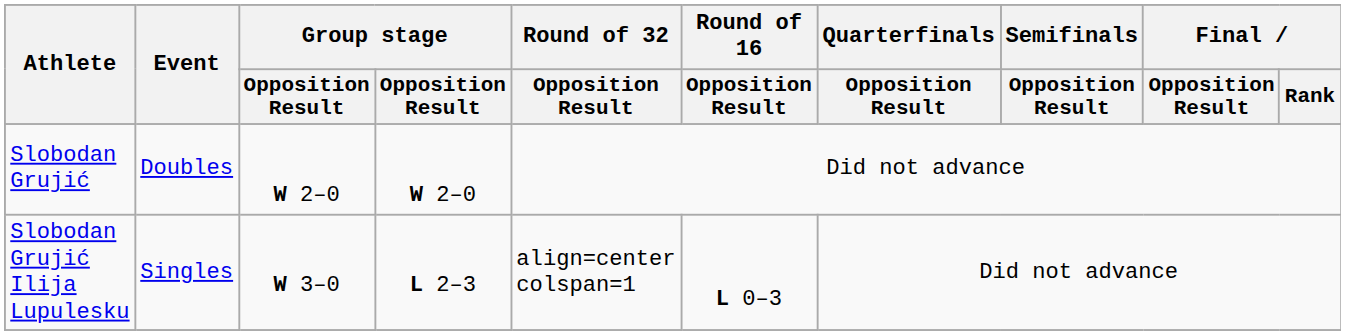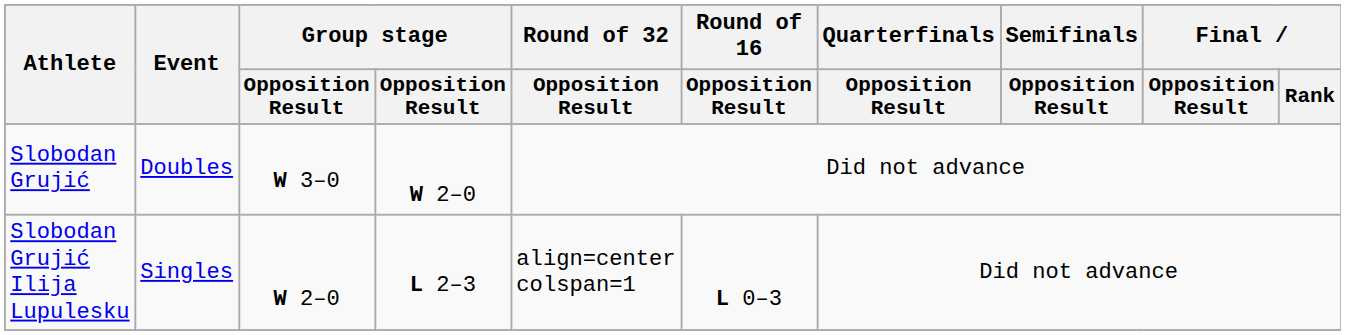Slobodan Grujić | column 3: W 2–0 -> W 3–0
Slobodan Grujić Ilija Lupulesku | column 3: W 3–0 -> W 2–0
